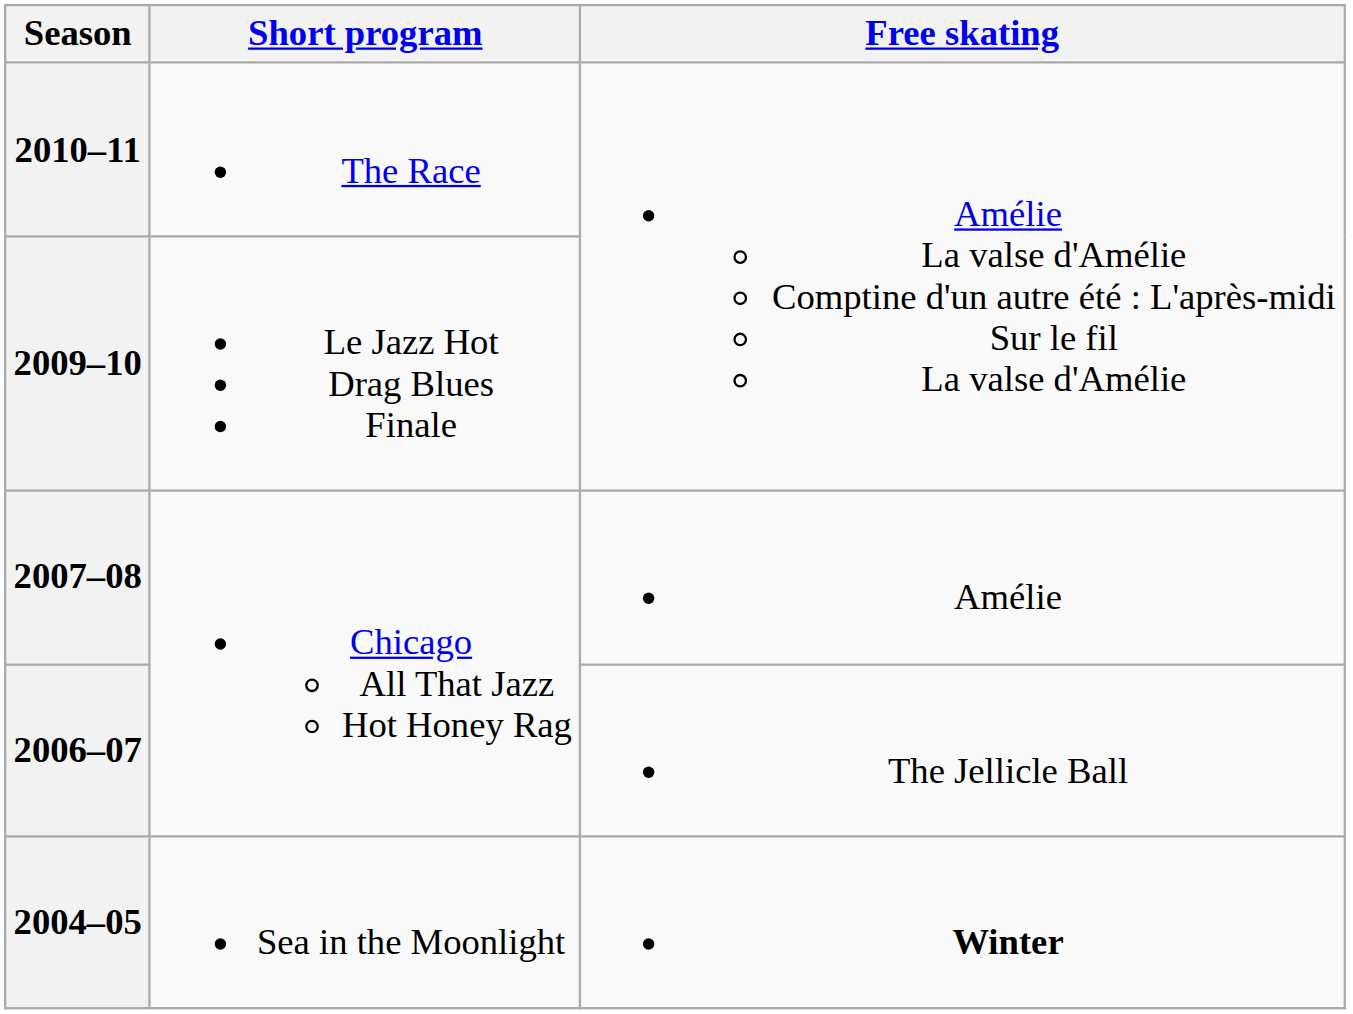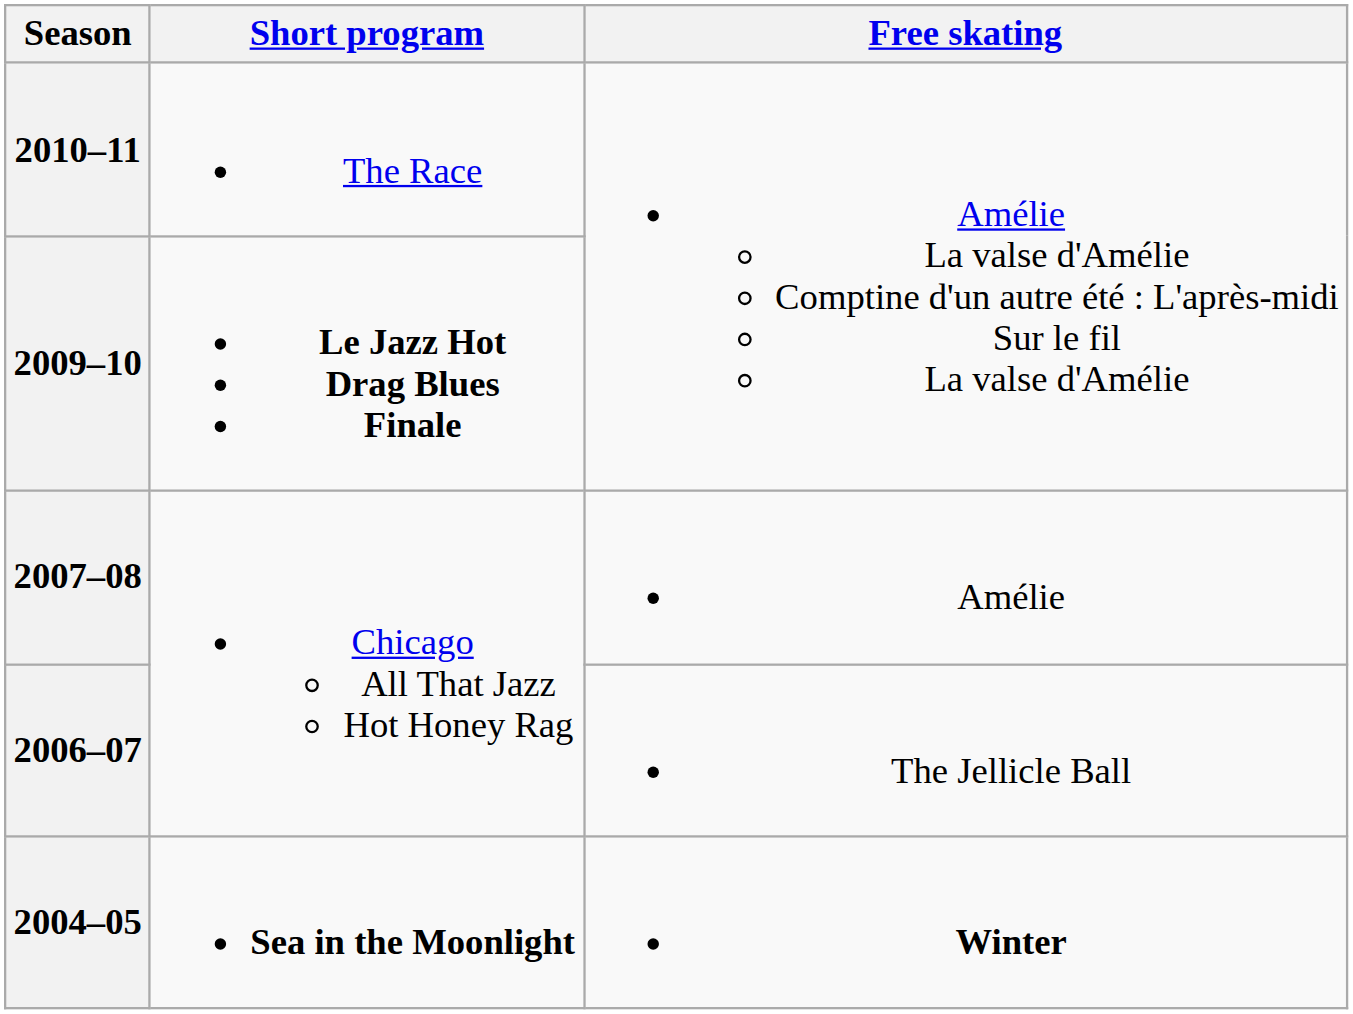2009–10 | Short program: normal -> bold
2004–05 | Short program: normal -> bold
